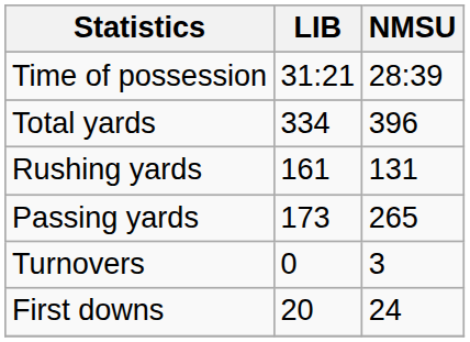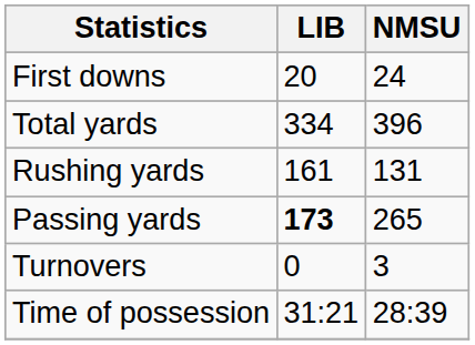rows swapped: First downs <-> Time of possession
Passing yards | LIB: normal -> bold
